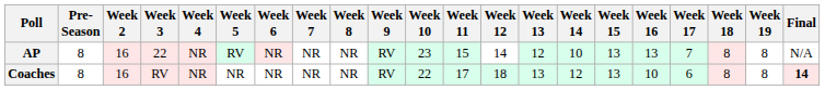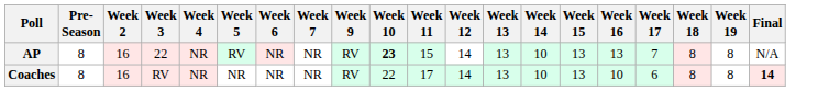- column: Week 8 | NR | NR
AP | Week 10: normal -> bold
AP | Week 13: 12 -> 13
Coaches | Week 12: 18 -> 14
Coaches | Week 14: 12 -> 10
